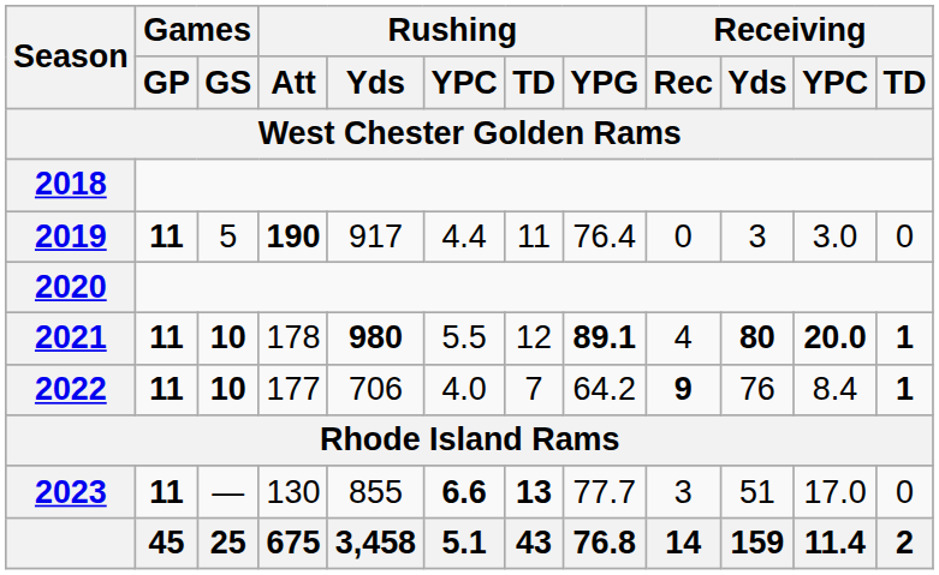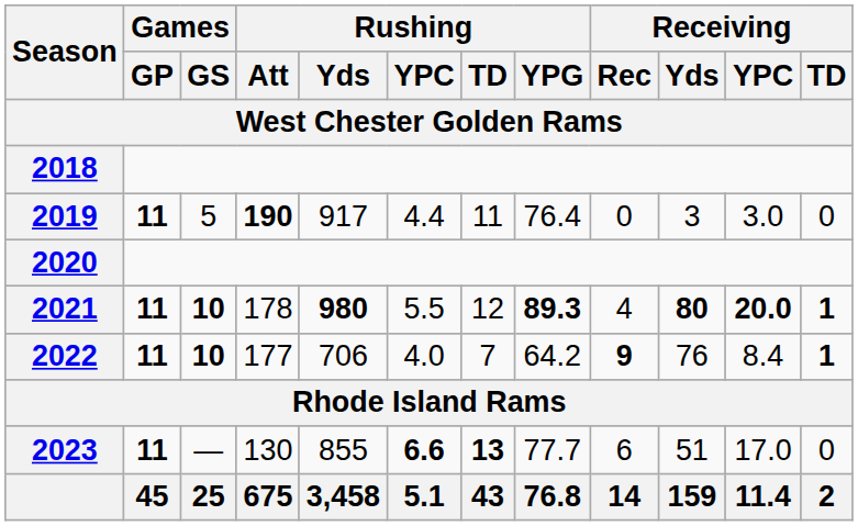2021 | Rushing / YPG: 89.1 -> 89.3
2023 | Receiving / Rec: 3 -> 6
